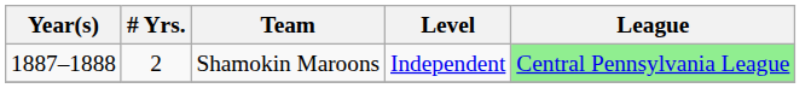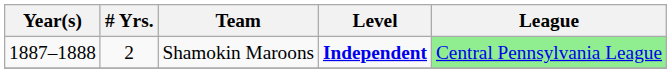Shamokin Maroons | Level: normal -> bold
